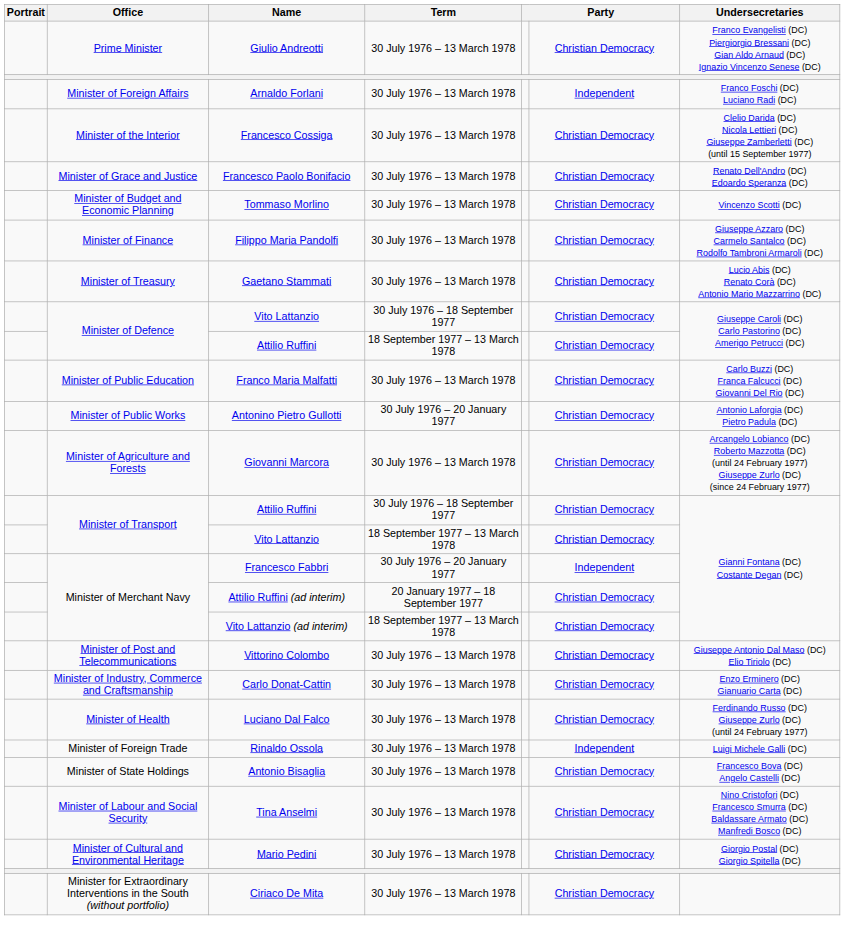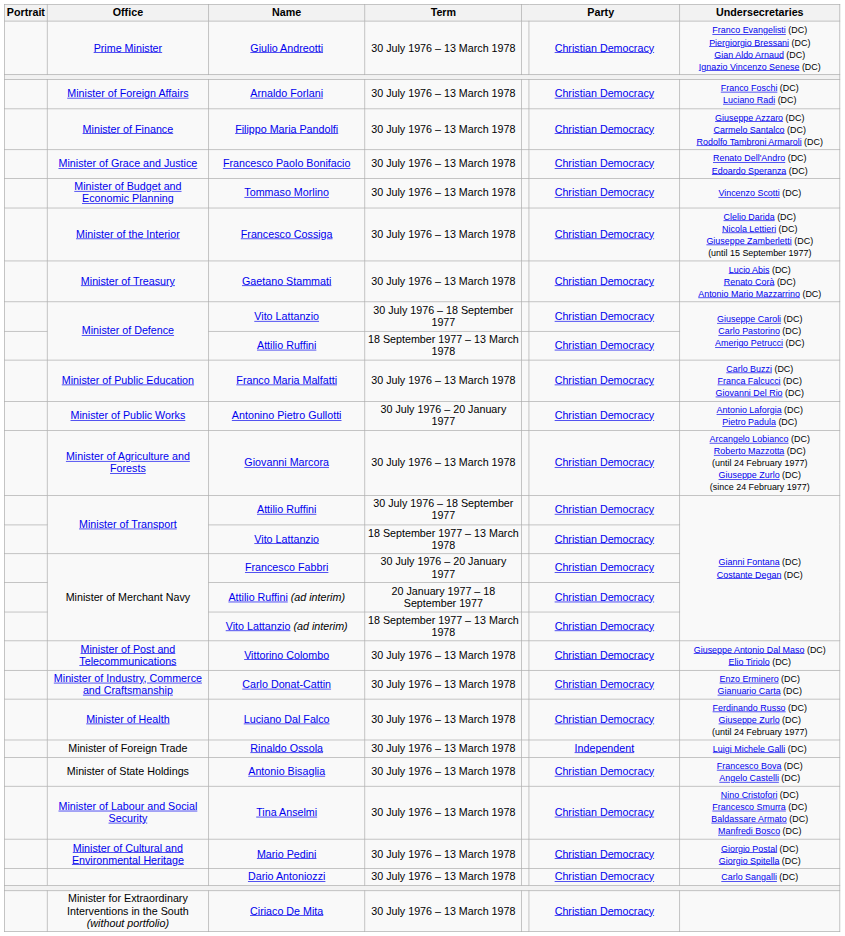Arnaldo Forlani | column 6: Independent -> Christian Democracy
rows swapped: Francesco Cossiga <-> Filippo Maria Pandolfi
Francesco Fabbri | column 6: Independent -> Christian Democracy
+ row: Dario Antoniozzi | 30 July 1976 – 13 March 1978 | Christian Democracy | Carlo Sangalli (DC)
